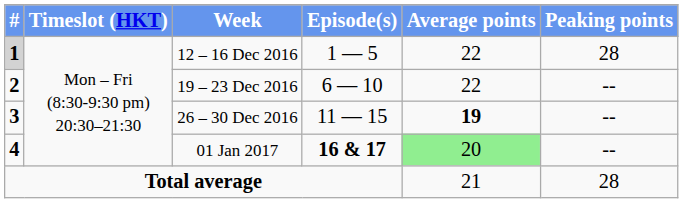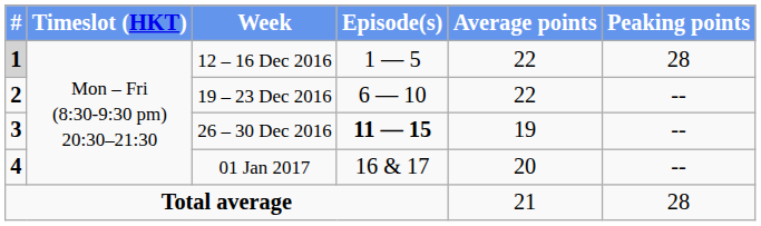26 – 30 Dec 2016 | Episode(s): normal -> bold
26 – 30 Dec 2016 | Average points: bold -> normal
01 Jan 2017 | Episode(s): bold -> normal
01 Jan 2017 | Average points: lightgreen background -> no background
